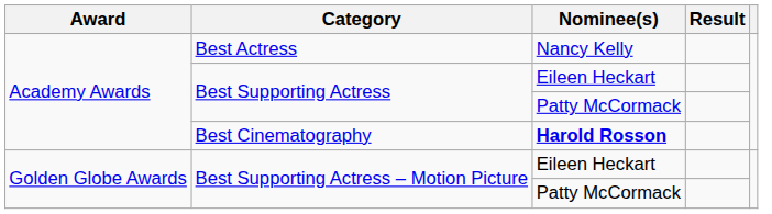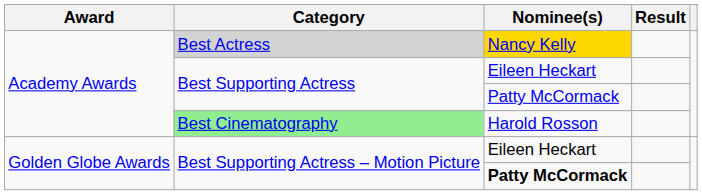Best Actress | Category: no background -> lightgrey background
Best Actress | Nominee(s): no background -> gold background
Best Cinematography | Category: no background -> lightgreen background
Best Cinematography | Nominee(s): bold -> normal
Best Supporting Actress – Motion Picture / Patty McCormack | Nominee(s): normal -> bold
